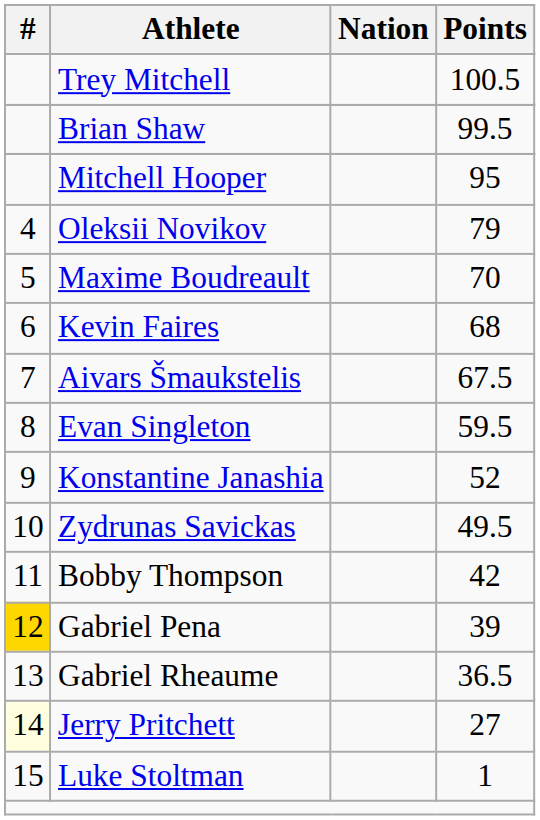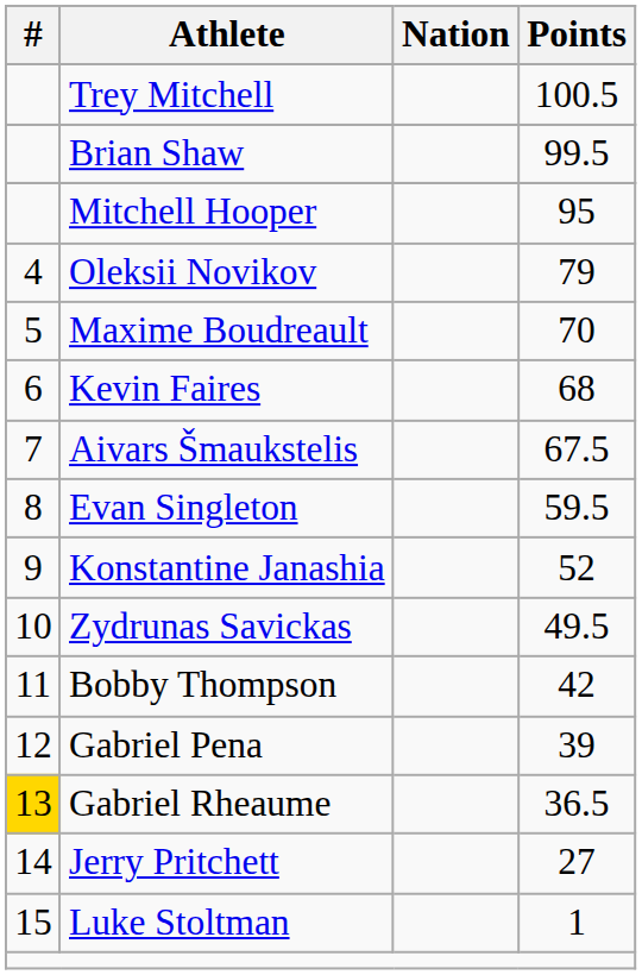Gabriel Pena | #: gold background -> no background
Gabriel Rheaume | #: no background -> gold background
Jerry Pritchett | #: lightyellow background -> no background
